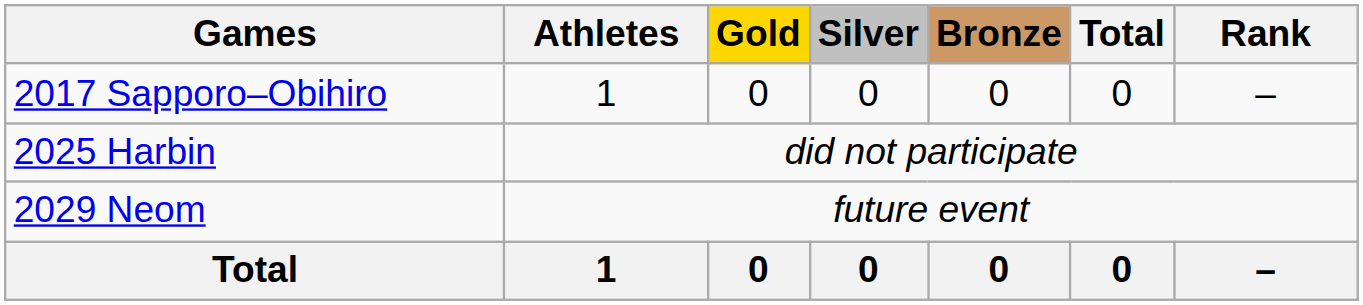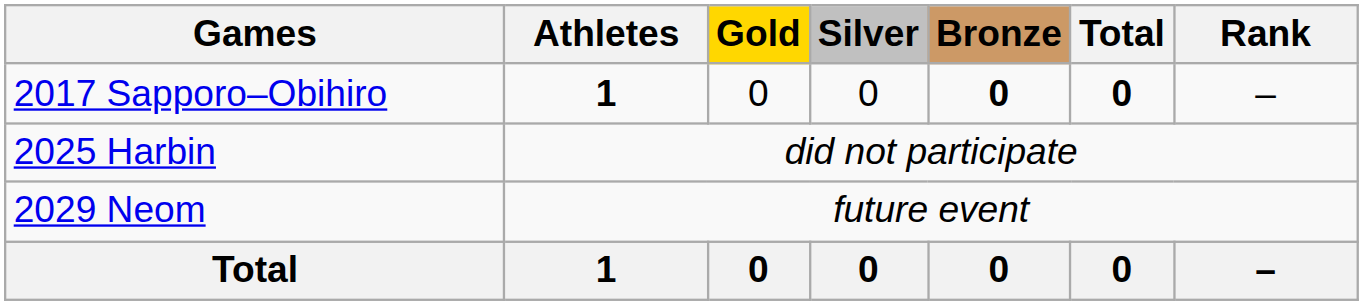2017 Sapporo–Obihiro | Athletes: normal -> bold
2017 Sapporo–Obihiro | Bronze: normal -> bold
2017 Sapporo–Obihiro | Total: normal -> bold
